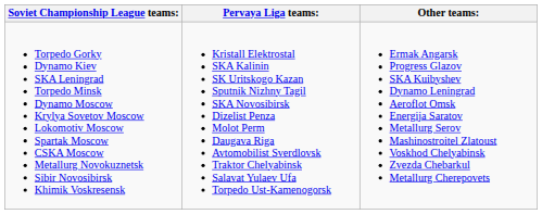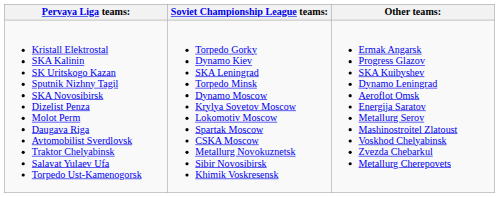columns swapped: Soviet Championship League teams: <-> Pervaya Liga teams:
